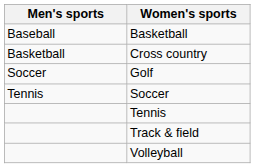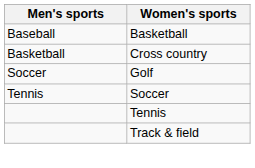- row: Volleyball
